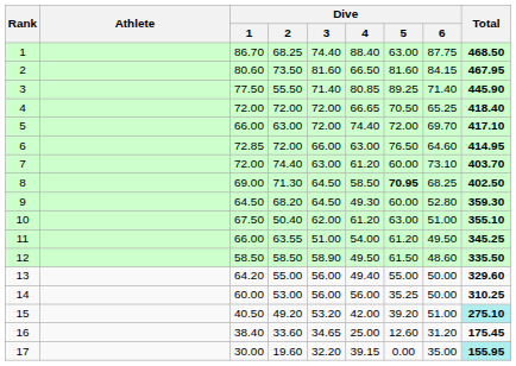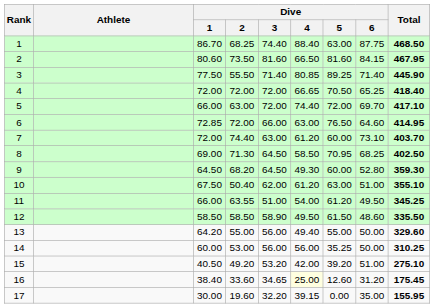8 | Dive / 5: bold -> normal
15 | Total: paleturquoise background -> no background
16 | Dive / 4: no background -> lightyellow background
17 | Total: paleturquoise background -> no background
